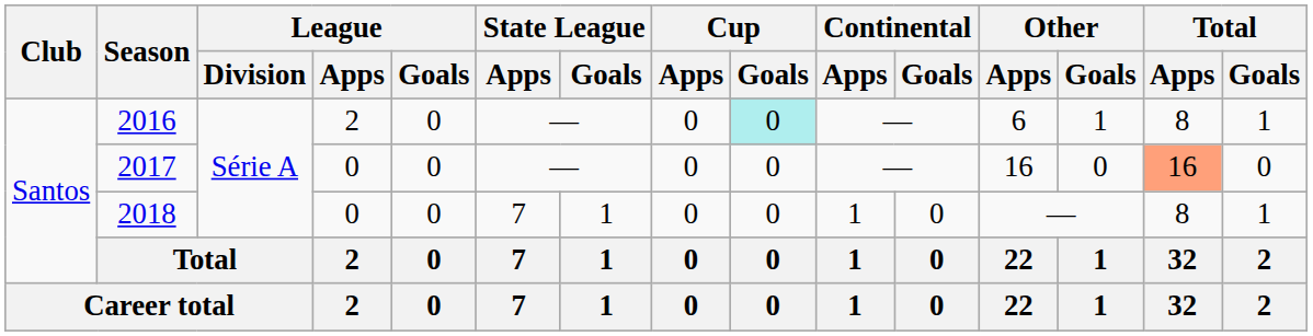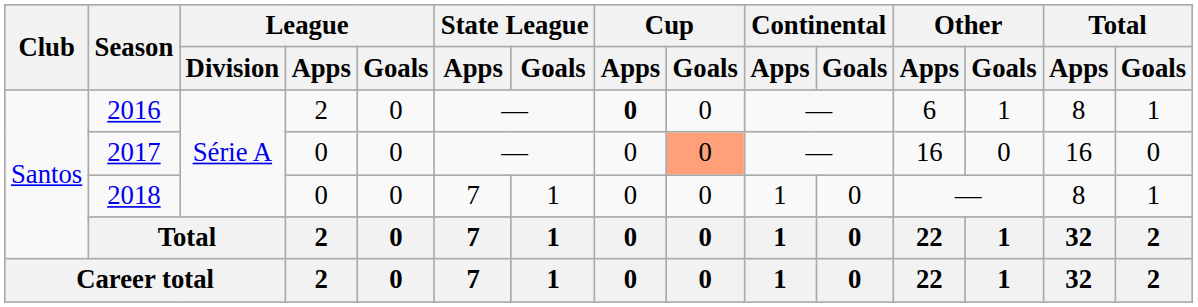2016 | Cup / Apps: normal -> bold
2016 | Cup / Goals: paleturquoise background -> no background
2017 | Cup / Goals: no background -> lightsalmon background
2017 | Total / Apps: lightsalmon background -> no background
